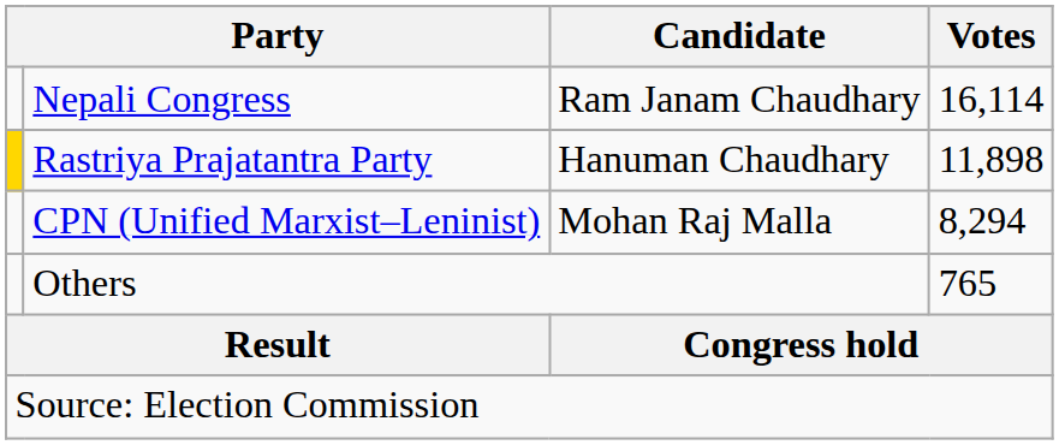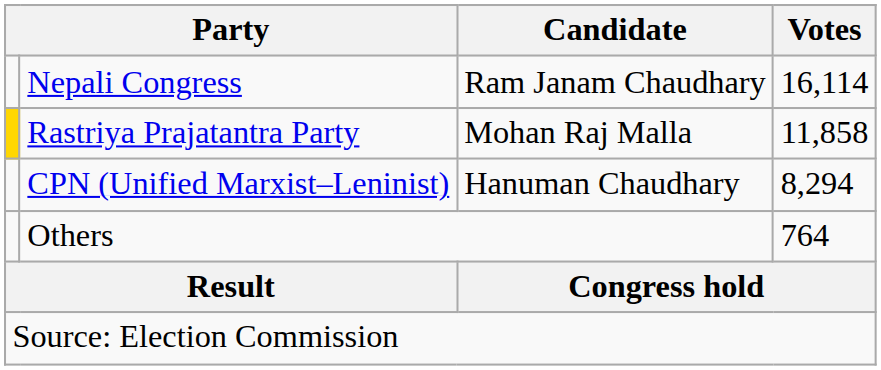Rastriya Prajatantra Party | Candidate: Hanuman Chaudhary -> Mohan Raj Malla
Rastriya Prajatantra Party | Votes: 11,898 -> 11,858
CPN (Unified Marxist–Leninist) | Candidate: Mohan Raj Malla -> Hanuman Chaudhary
Others | Votes: 765 -> 764
